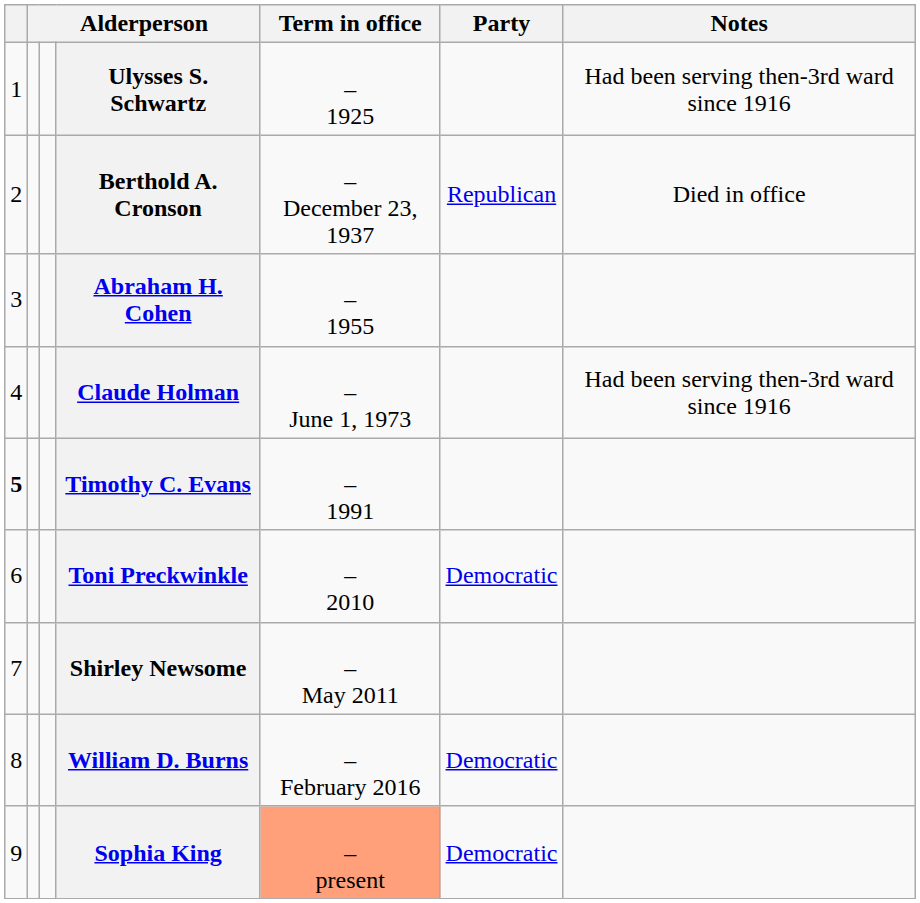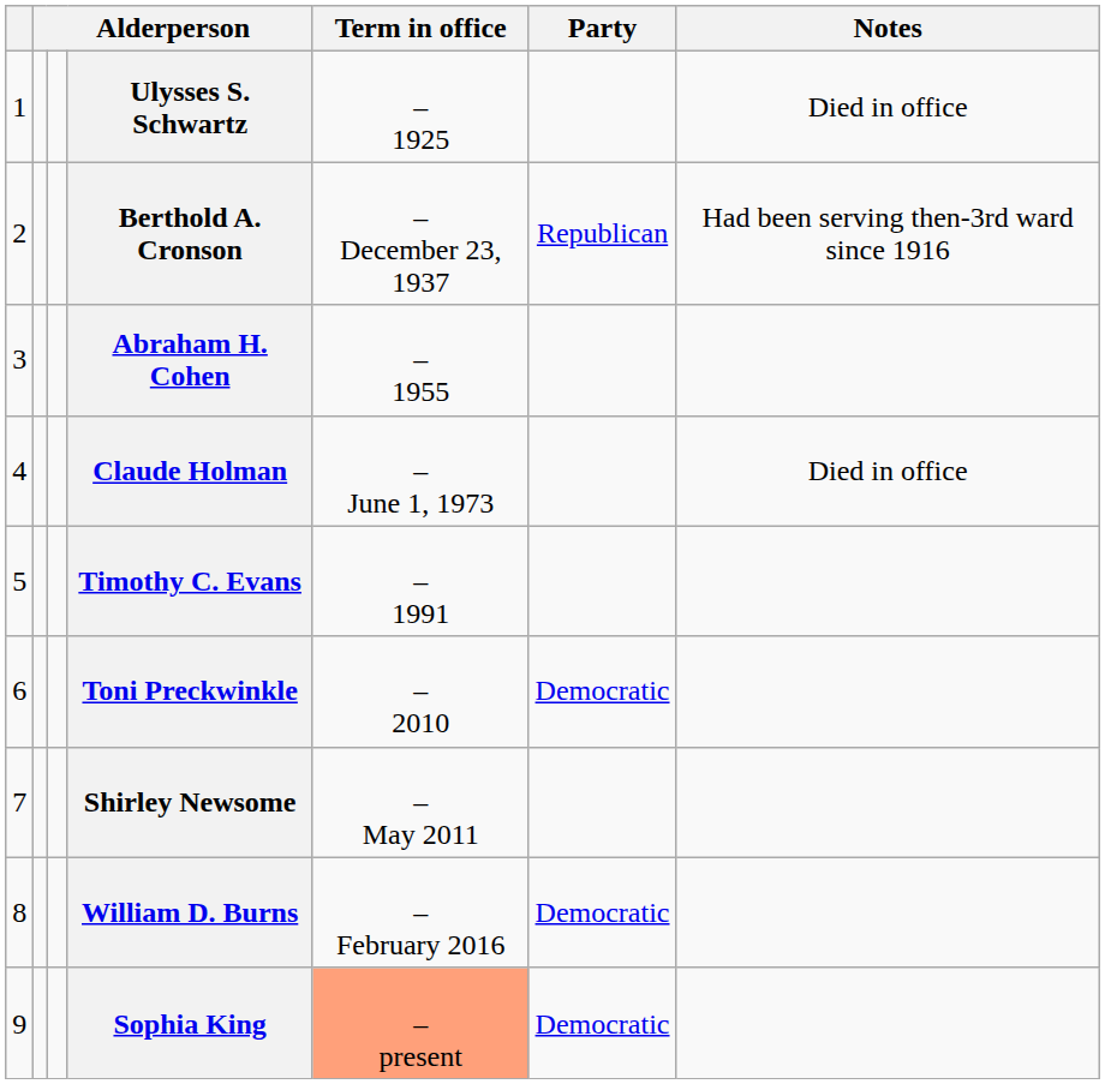Ulysses S. Schwartz | Notes: Had been serving then-3rd ward since 1916 -> Died in office
Berthold A. Cronson | Notes: Died in office -> Had been serving then-3rd ward since 1916
Claude Holman | Notes: Had been serving then-3rd ward since 1916 -> Died in office
Timothy C. Evans | column 1: bold -> normal
